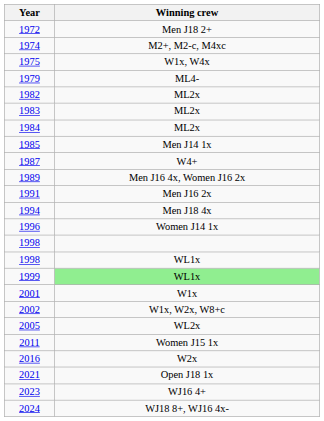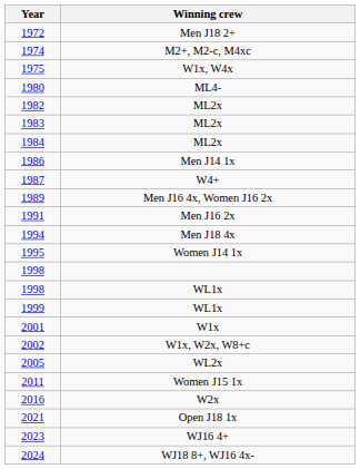row 5 | Year: 1979 -> 1980
row 9 | Year: 1985 -> 1986
row 14 | Year: 1996 -> 1995
row 17 | Winning crew: lightgreen background -> no background
